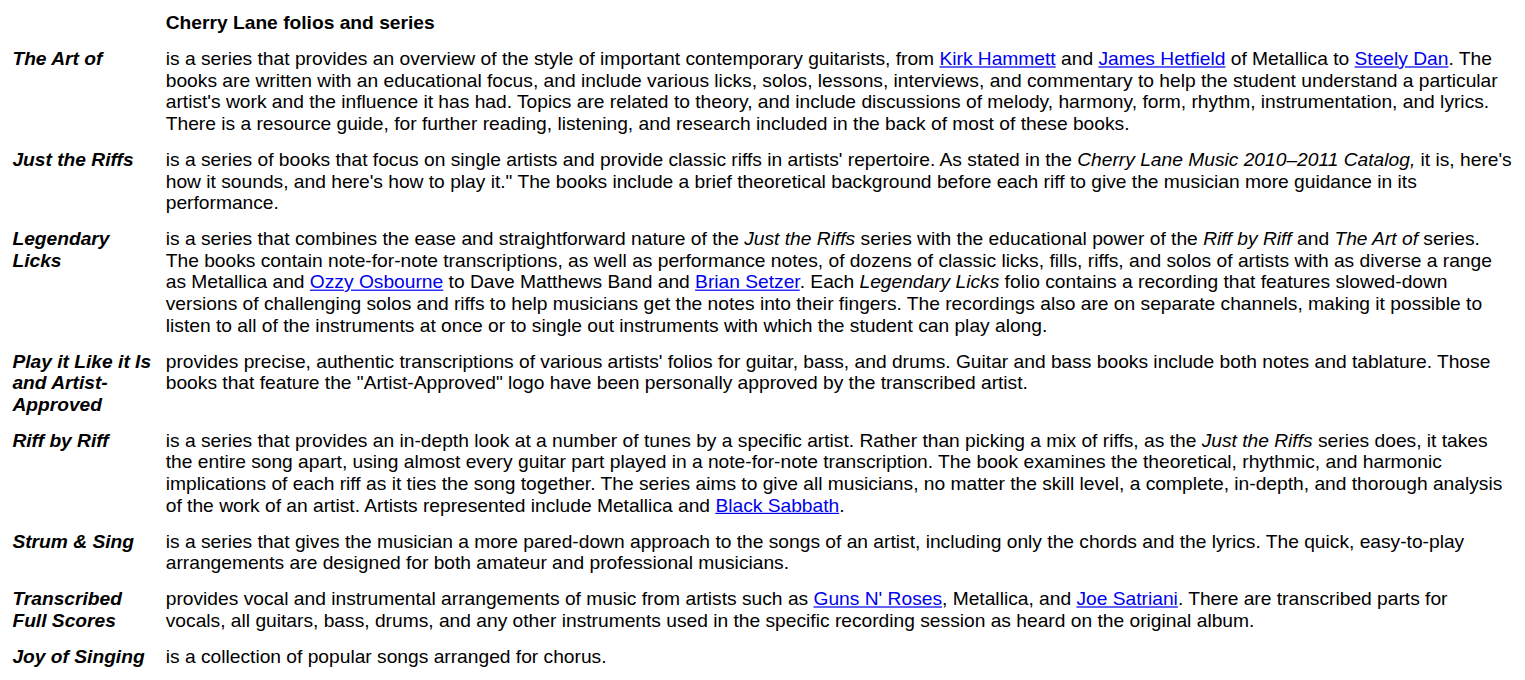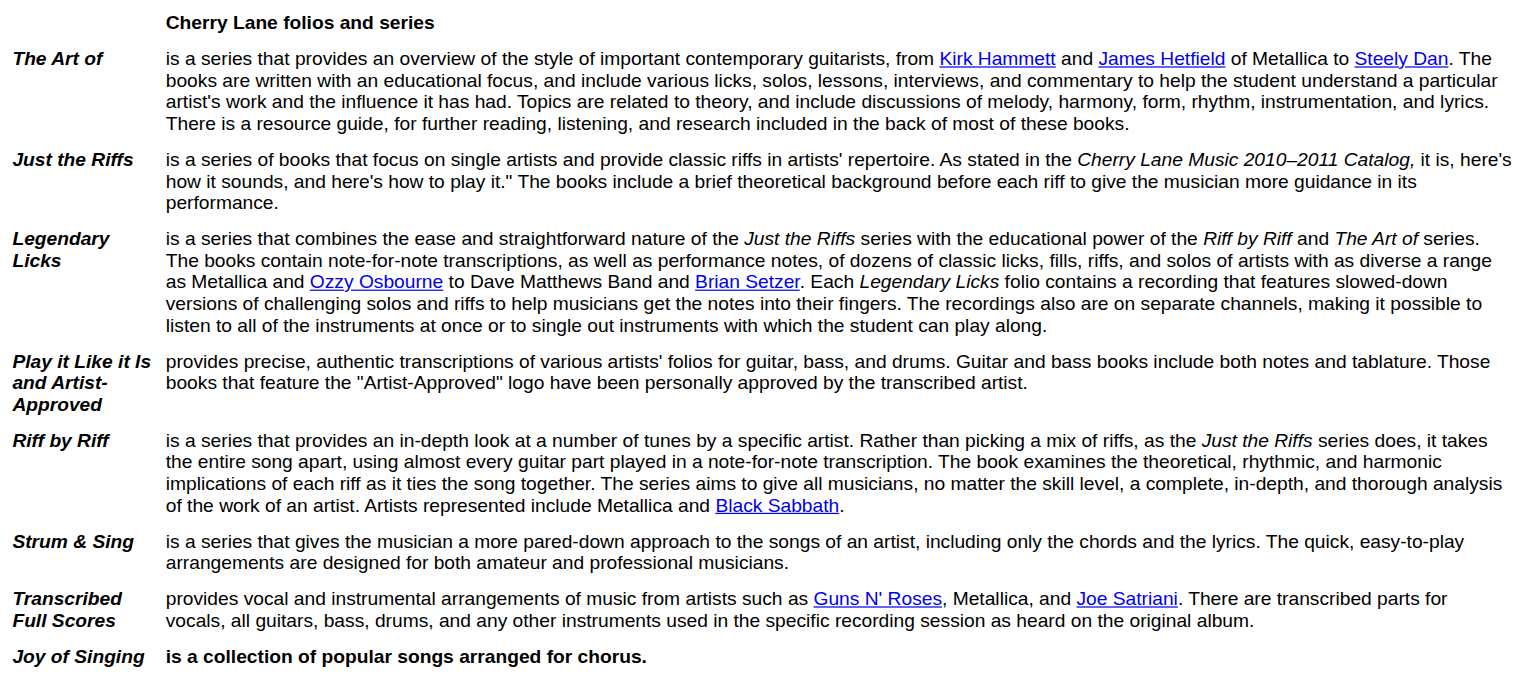Joy of Singing | column 2: normal -> bold
